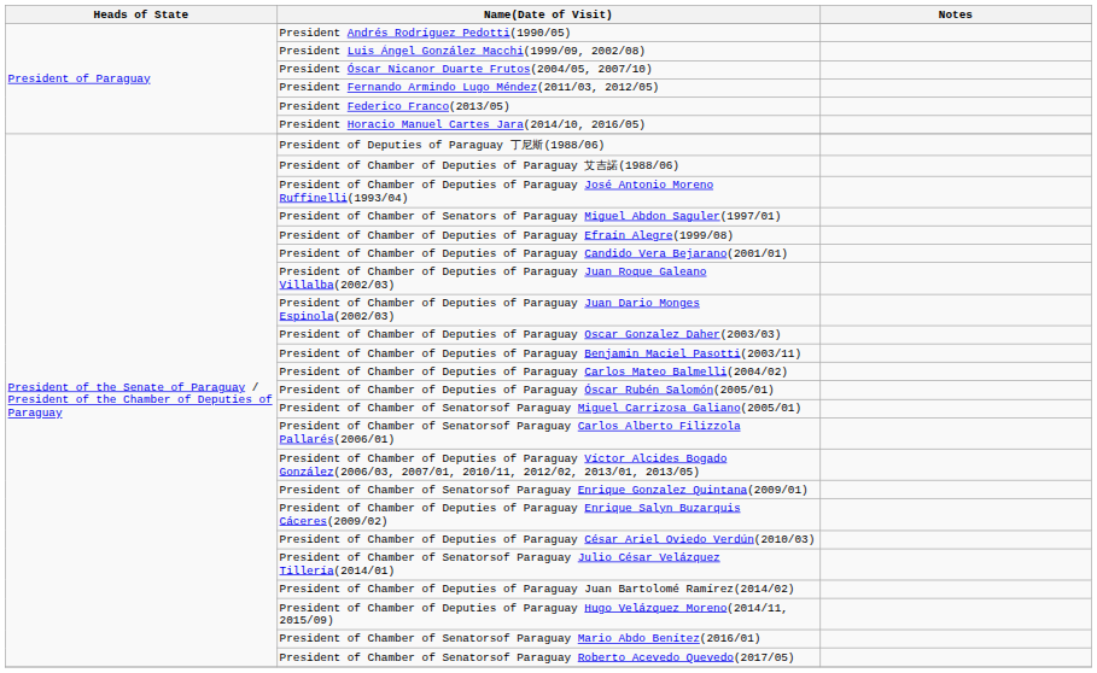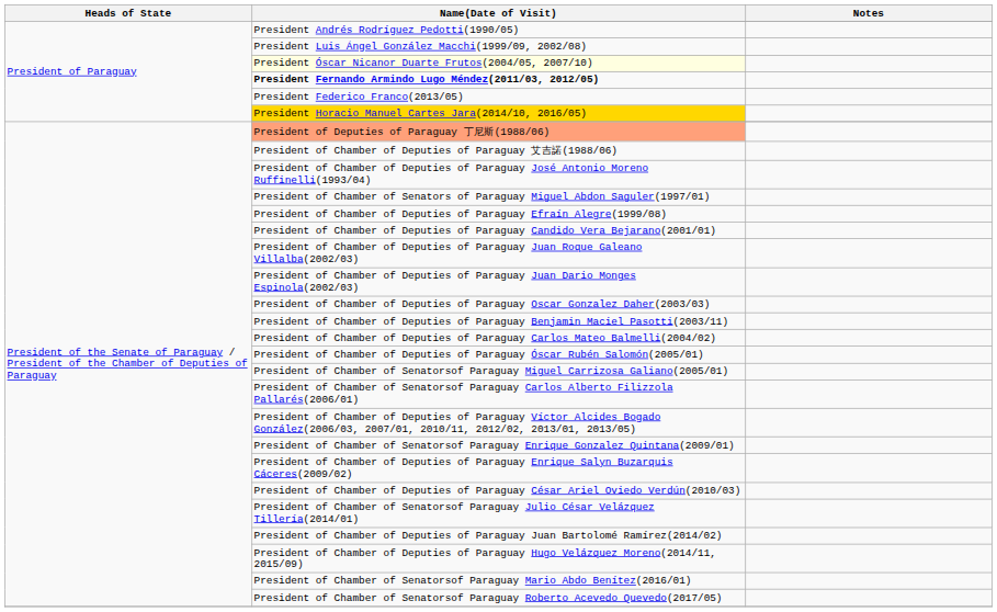President Óscar Nicanor Duarte Frutos(2004/05, 2007/10) | Name(Date of Visit): no background -> lightyellow background
President Fernando Armindo Lugo Méndez(2011/03, 2012/05) | Name(Date of Visit): normal -> bold
President Horacio Manuel Cartes Jara(2014/10, 2016/05) | Name(Date of Visit): no background -> gold background
President of Deputies of Paraguay 丁尼斯(1988/06) | Name(Date of Visit): no background -> lightsalmon background
